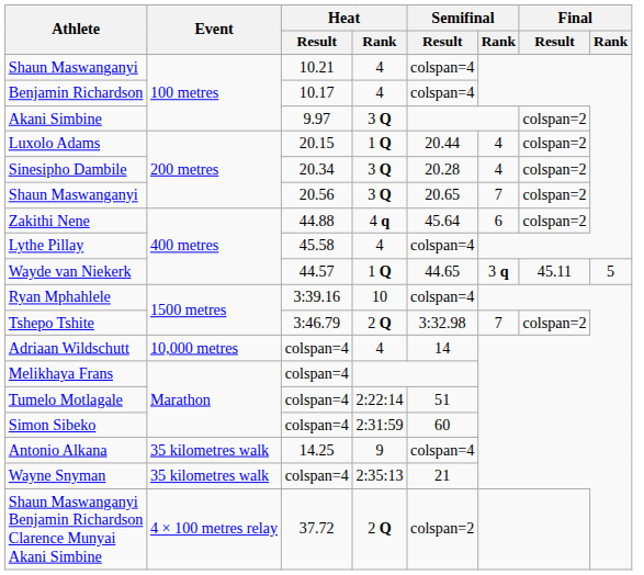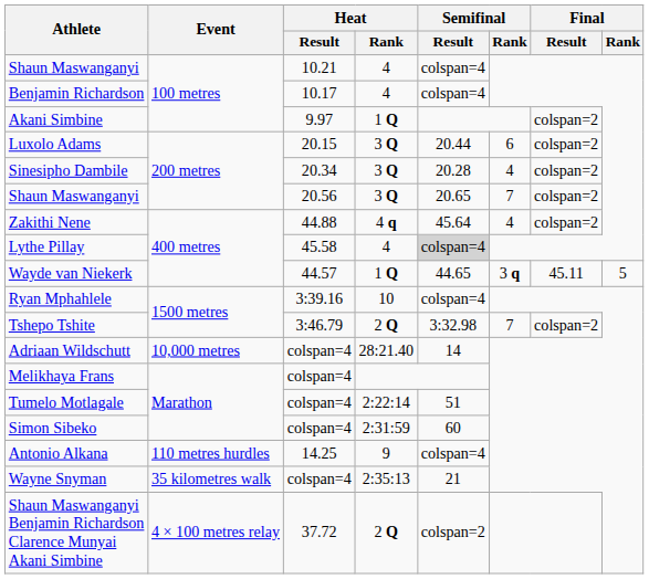Akani Simbine | Heat / Rank: 3 Q -> 1 Q
Luxolo Adams | Heat / Rank: 1 Q -> 3 Q
Luxolo Adams | Semifinal / Rank: 4 -> 6
Zakithi Nene | Semifinal / Rank: 6 -> 4
Lythe Pillay | Semifinal / Result: no background -> lightgrey background
Adriaan Wildschutt | Heat / Rank: 4 -> 28:21.40
Antonio Alkana | Event: 35 kilometres walk -> 110 metres hurdles
